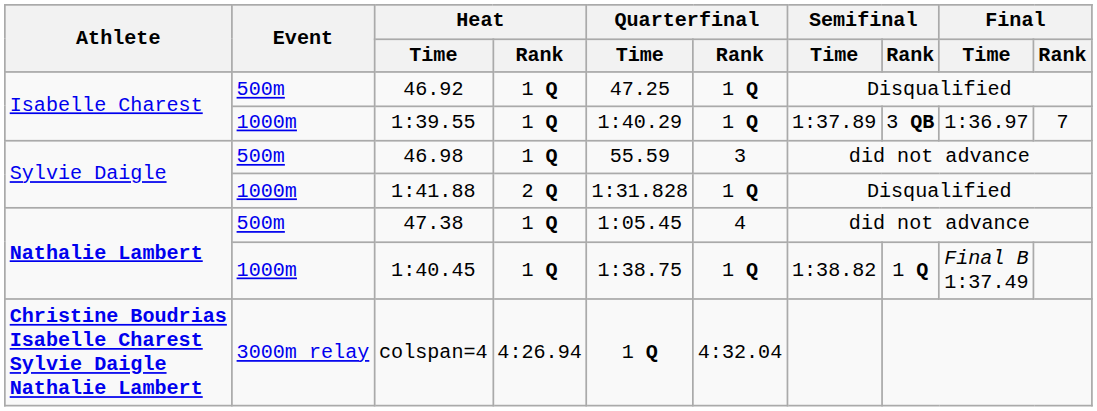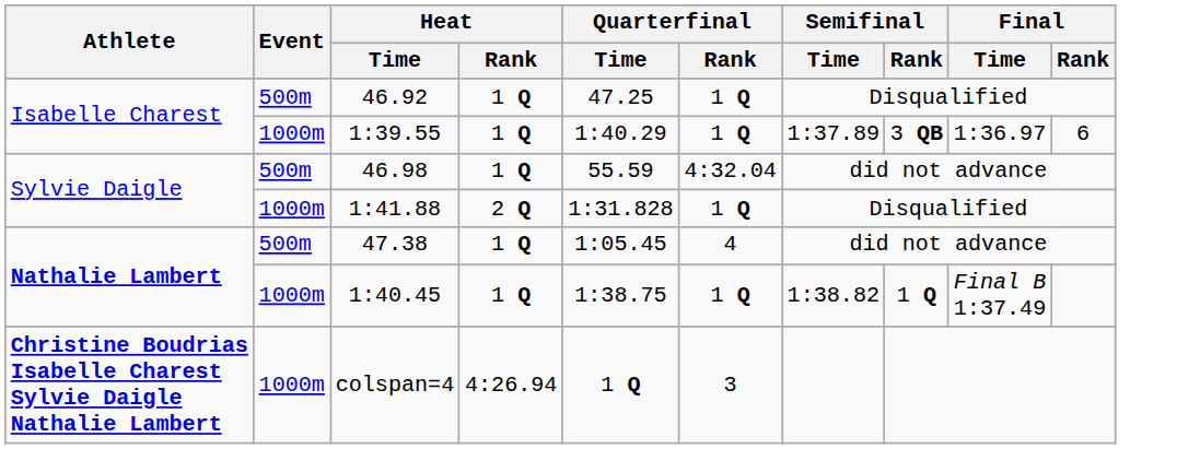1:39.55 | Final / Rank: 7 -> 6
46.98 | Quarterfinal / Rank: 3 -> 4:32.04
colspan=4 | Event: 3000m relay -> 1000m
colspan=4 | Quarterfinal / Rank: 4:32.04 -> 3
